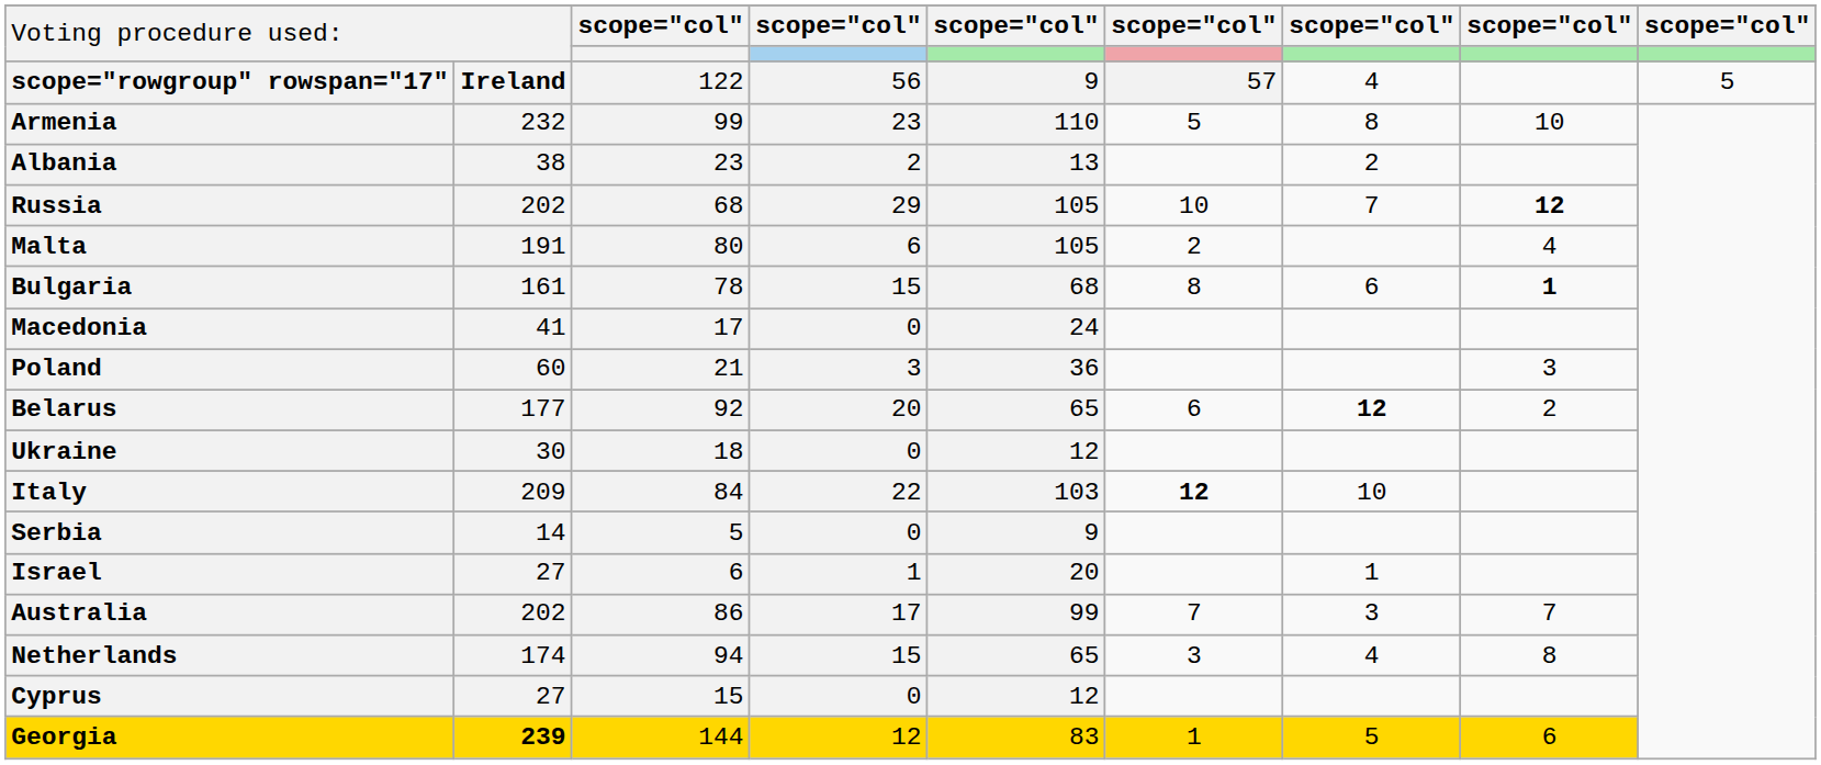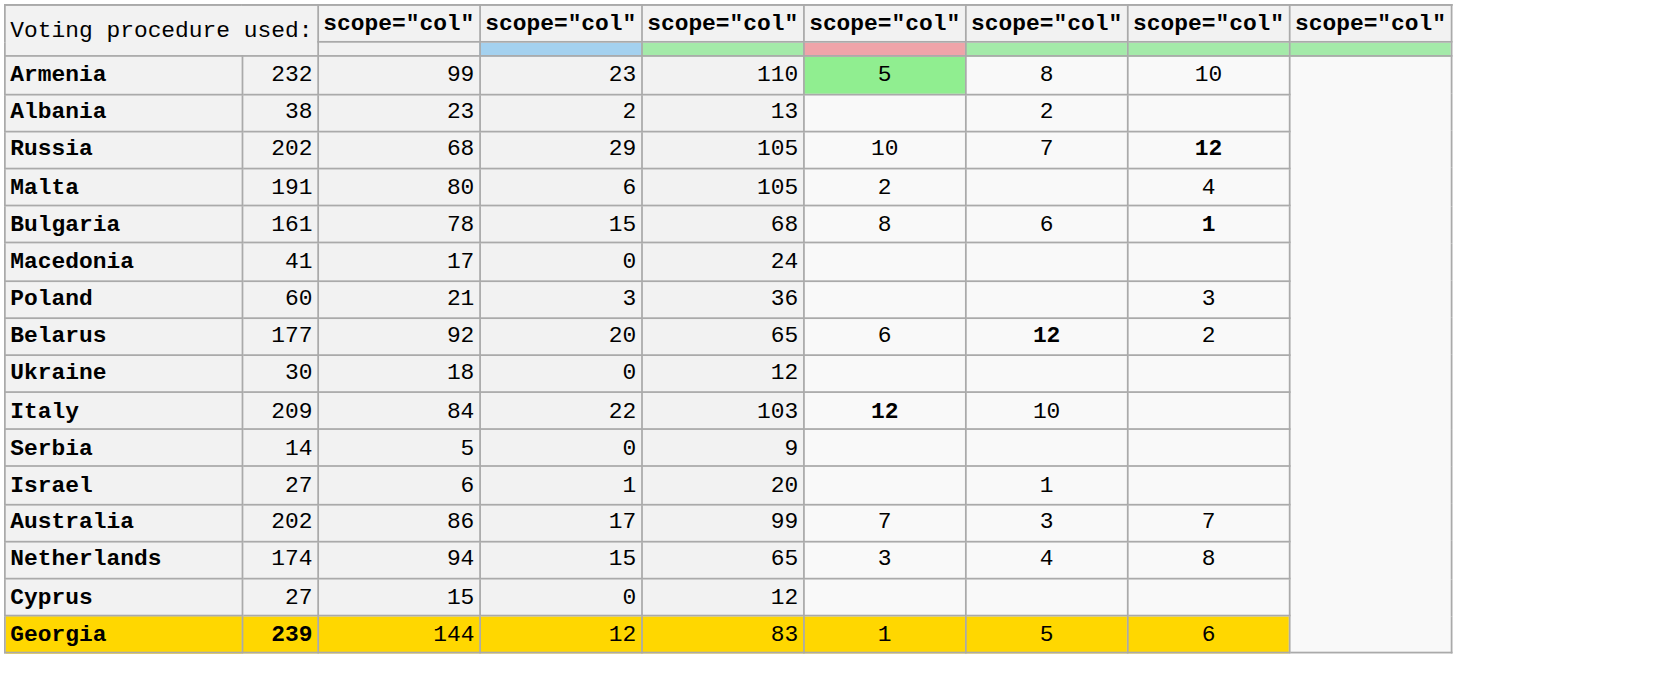- row: scope="rowgroup" rowspan="17" | Ireland | 122 | 56 | 9 | 57 | 4 | 5
Armenia | column 6: no background -> lightgreen background
